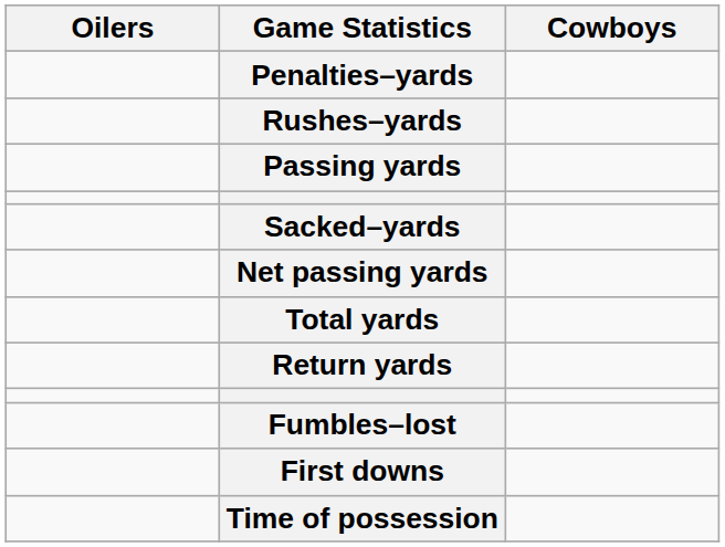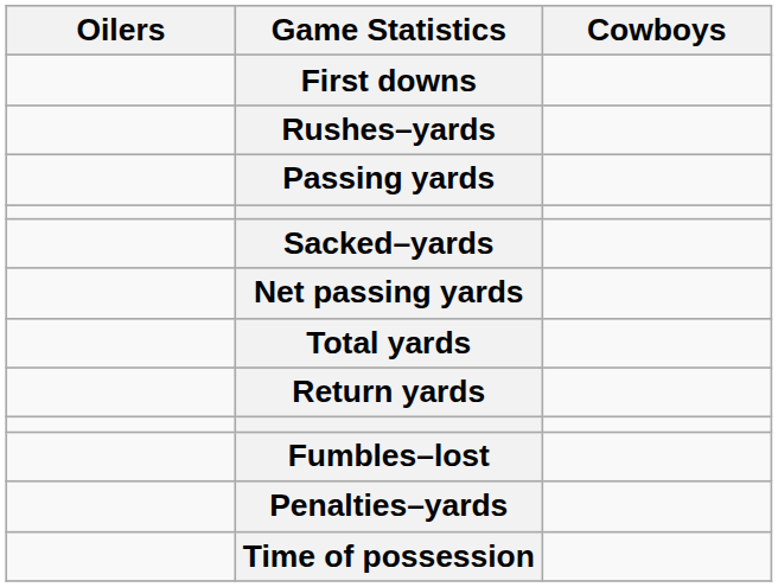rows swapped: First downs <-> Penalties–yards
